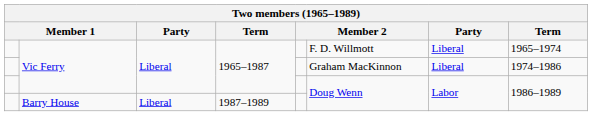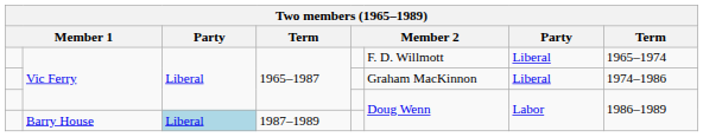Barry House | column 3: no background -> lightblue background
